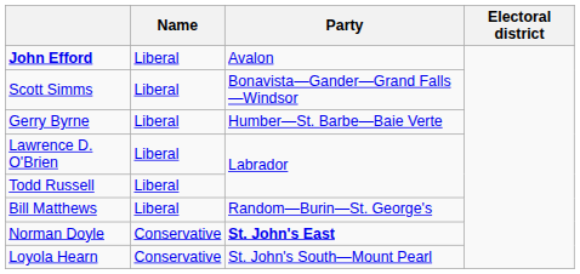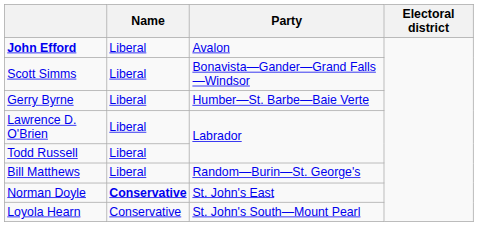Norman Doyle | Name: normal -> bold
Norman Doyle | Party: bold -> normal
